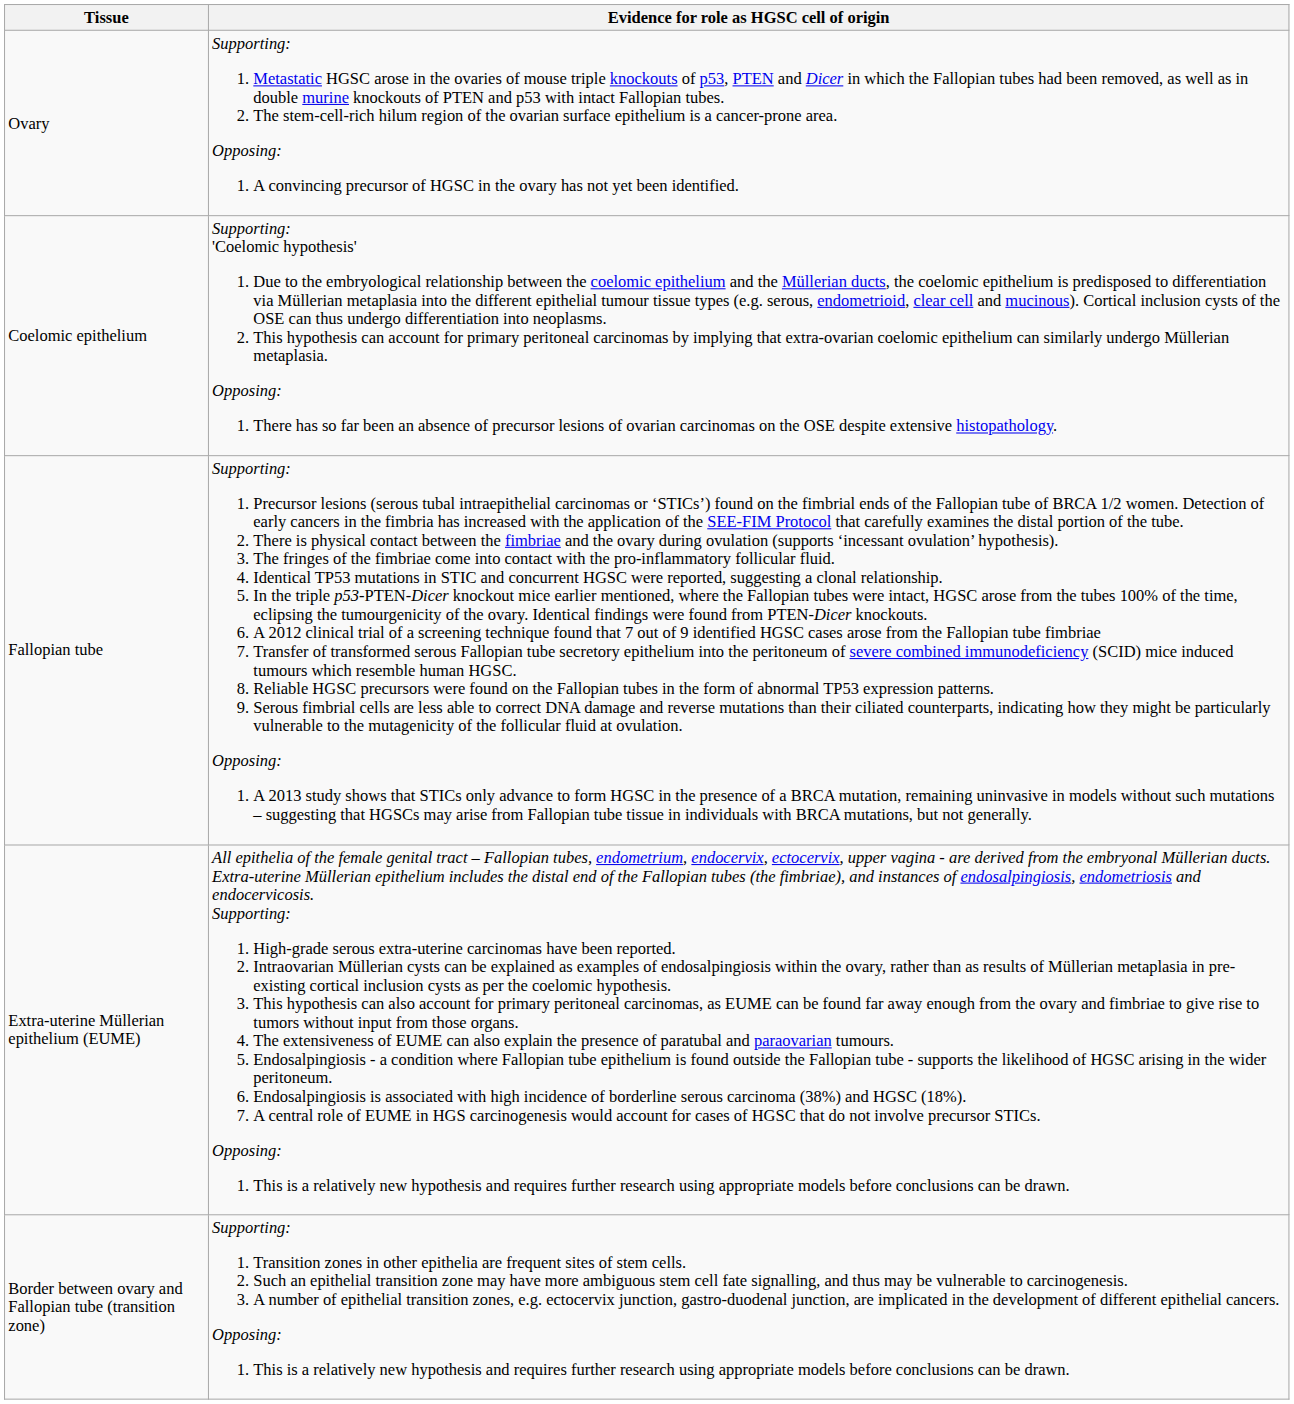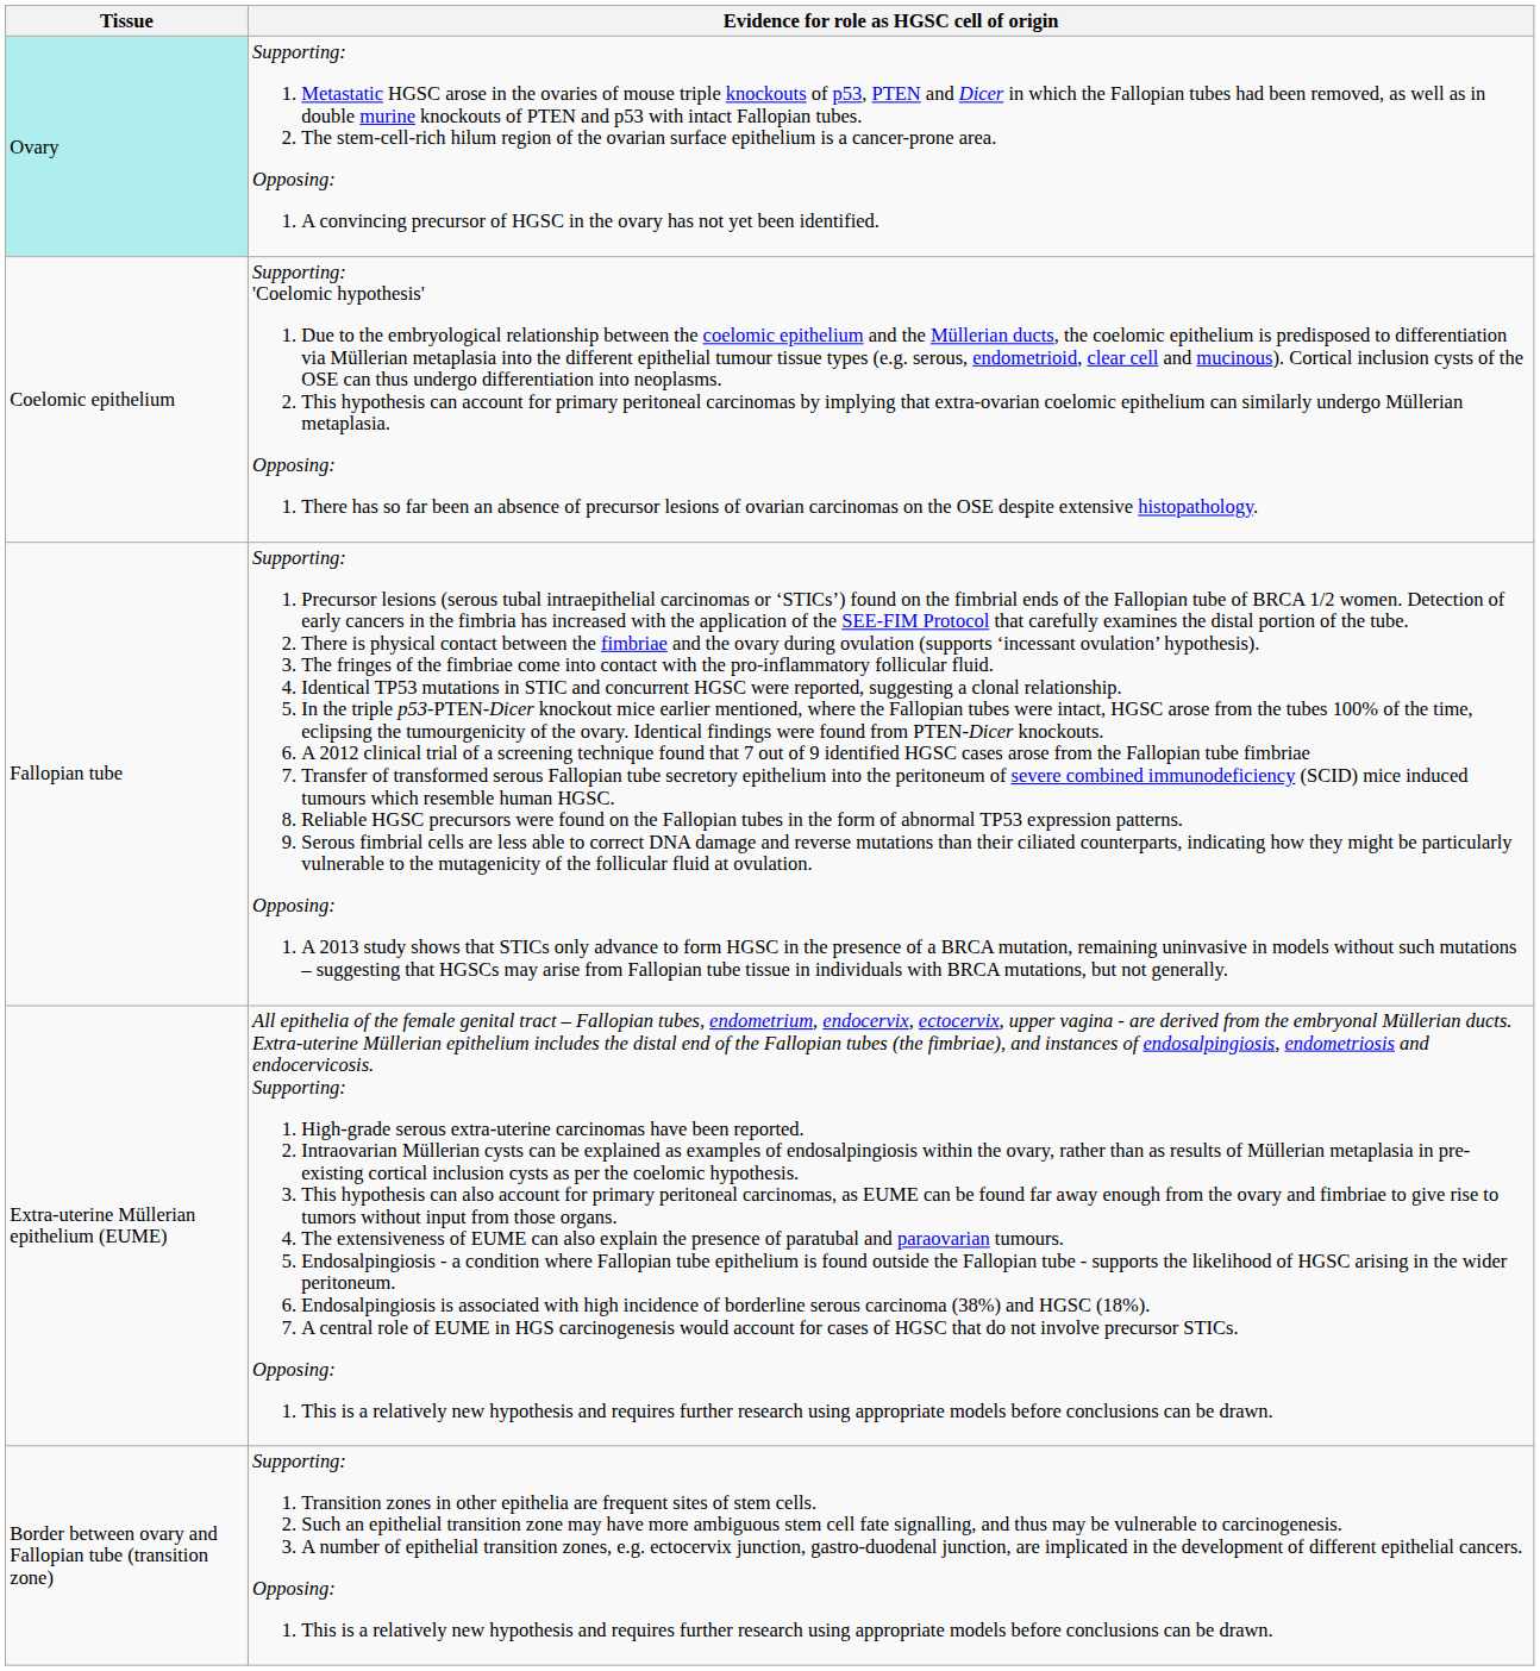Ovary | Tissue: no background -> paleturquoise background
